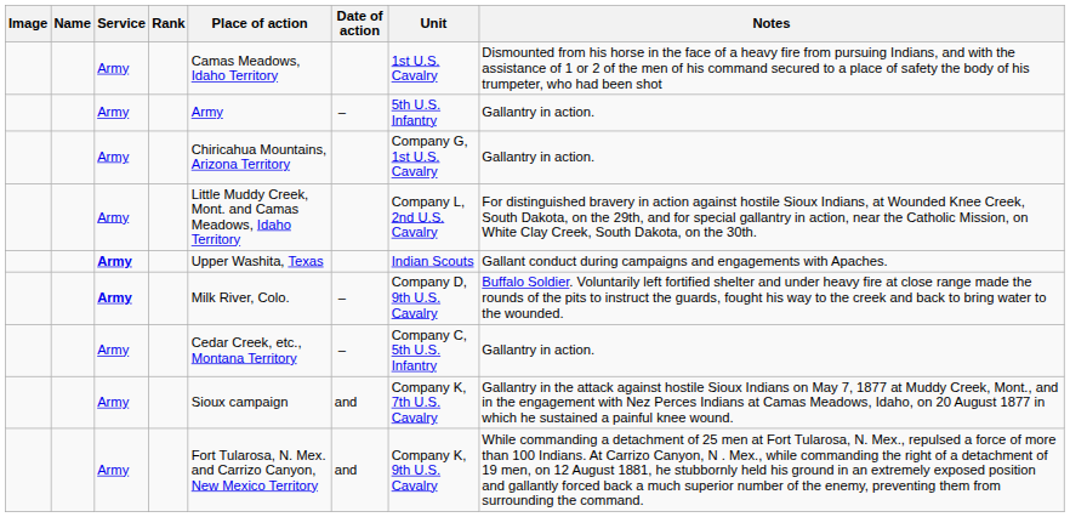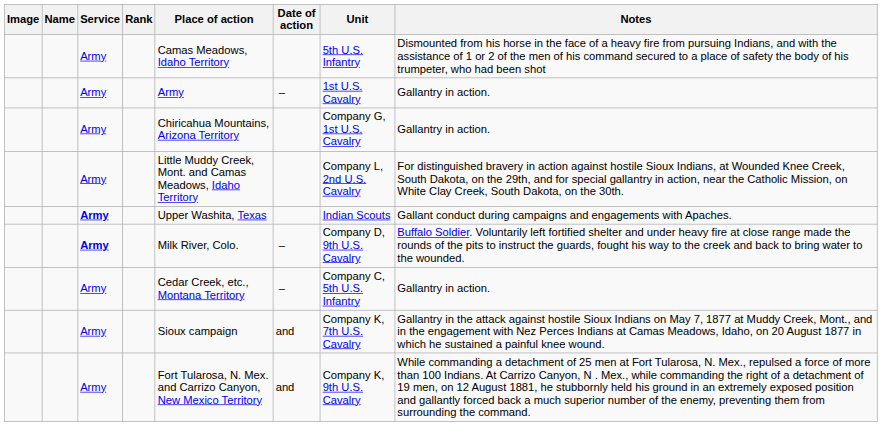row 2 | Unit: 1st U.S. Cavalry -> 5th U.S. Infantry
row 3 | Unit: 5th U.S. Infantry -> 1st U.S. Cavalry
